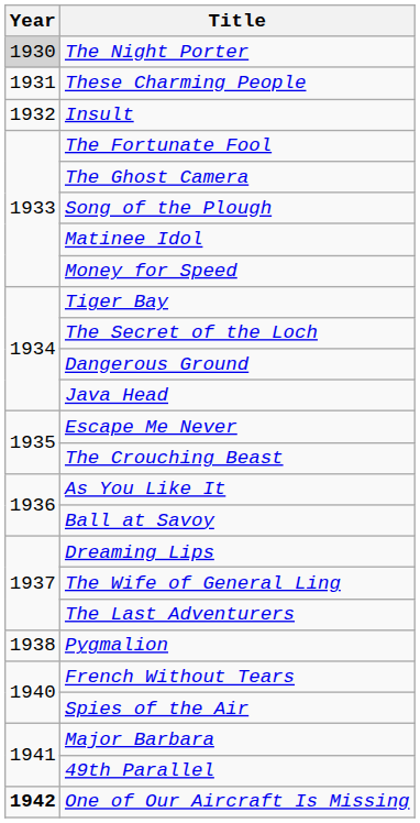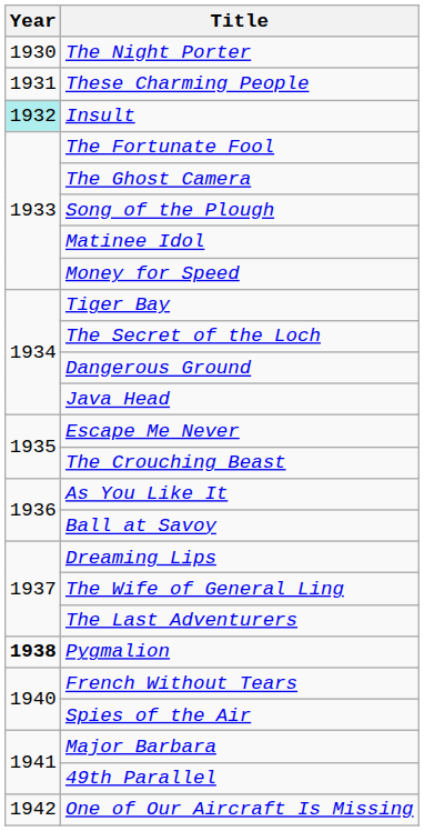The Night Porter | Year: lightgrey background -> no background
Insult | Year: no background -> paleturquoise background
Pygmalion | Year: normal -> bold
One of Our Aircraft Is Missing | Year: bold -> normal
